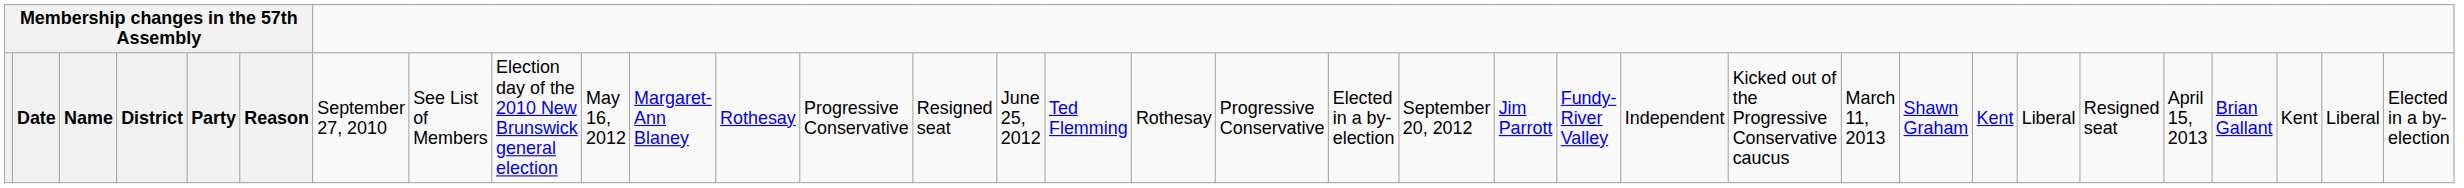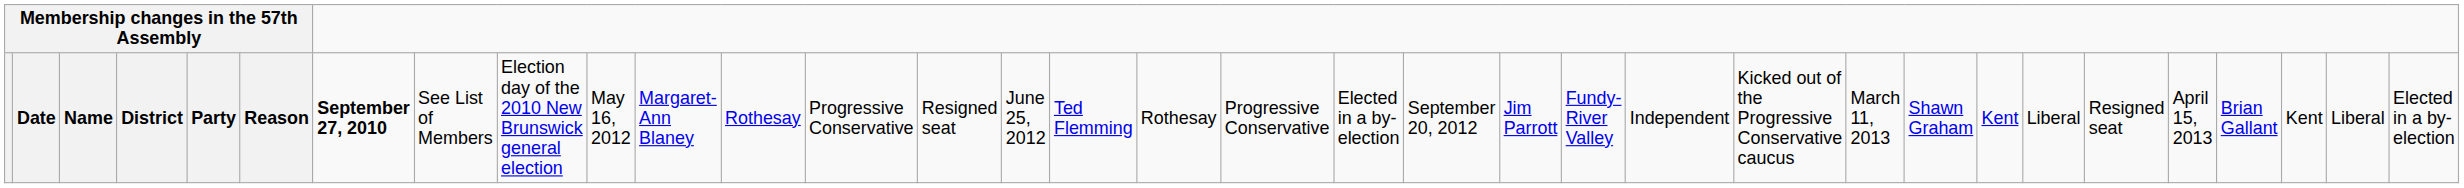Date | column 7: normal -> bold
